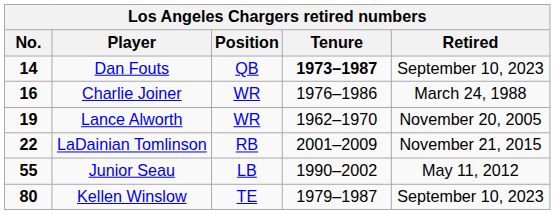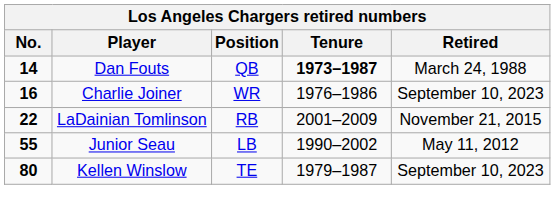Dan Fouts | Retired: September 10, 2023 -> March 24, 1988
Charlie Joiner | Retired: March 24, 1988 -> September 10, 2023
- row: 19 | Lance Alworth | WR | 1962–1970 | November 20, 2005
